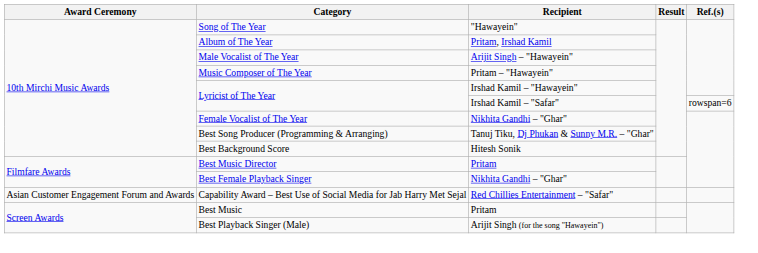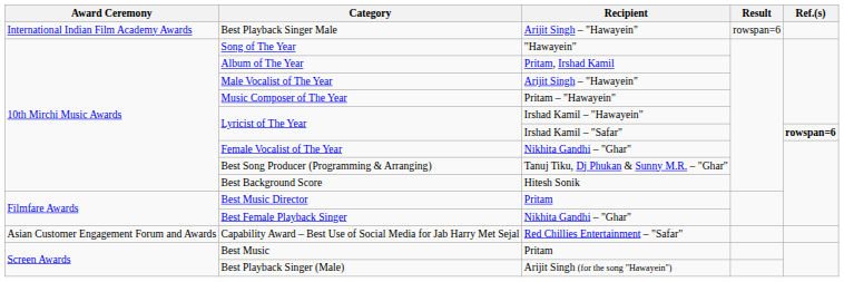+ row: International Indian Film Academy Awards | Best Playback Singer Male | Arijit Singh – "Hawayein" | rowspan=6
Lyricist of The Year / Irshad Kamil – "Safar" | Ref.(s): normal -> bold
